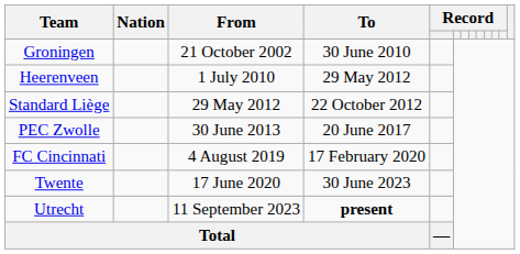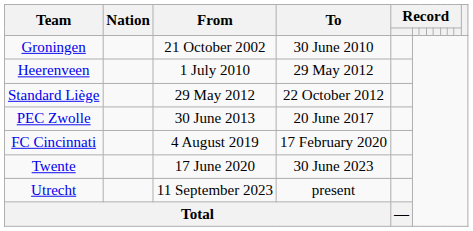Utrecht | To: bold -> normal
